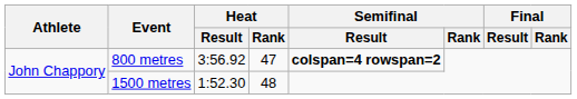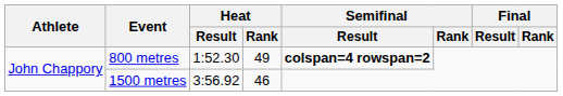800 metres | Heat / Result: 3:56.92 -> 1:52.30
800 metres | Heat / Rank: 47 -> 49
1500 metres | Heat / Result: 1:52.30 -> 3:56.92
1500 metres | Heat / Rank: 48 -> 46
